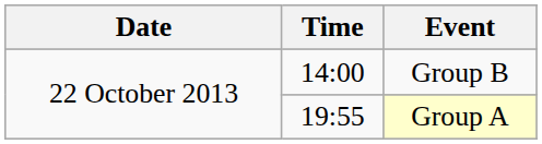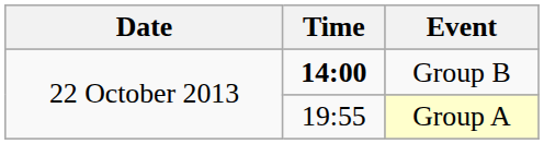Group B | Time: normal -> bold
